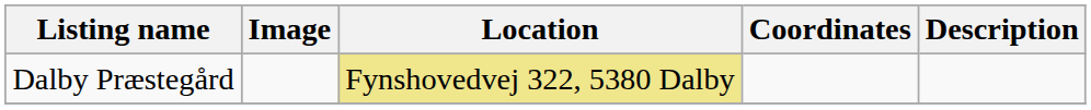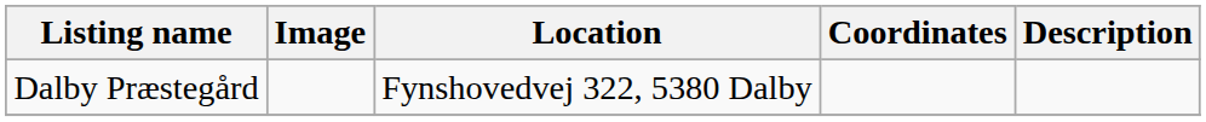Dalby Præstegård | Location: khaki background -> no background
